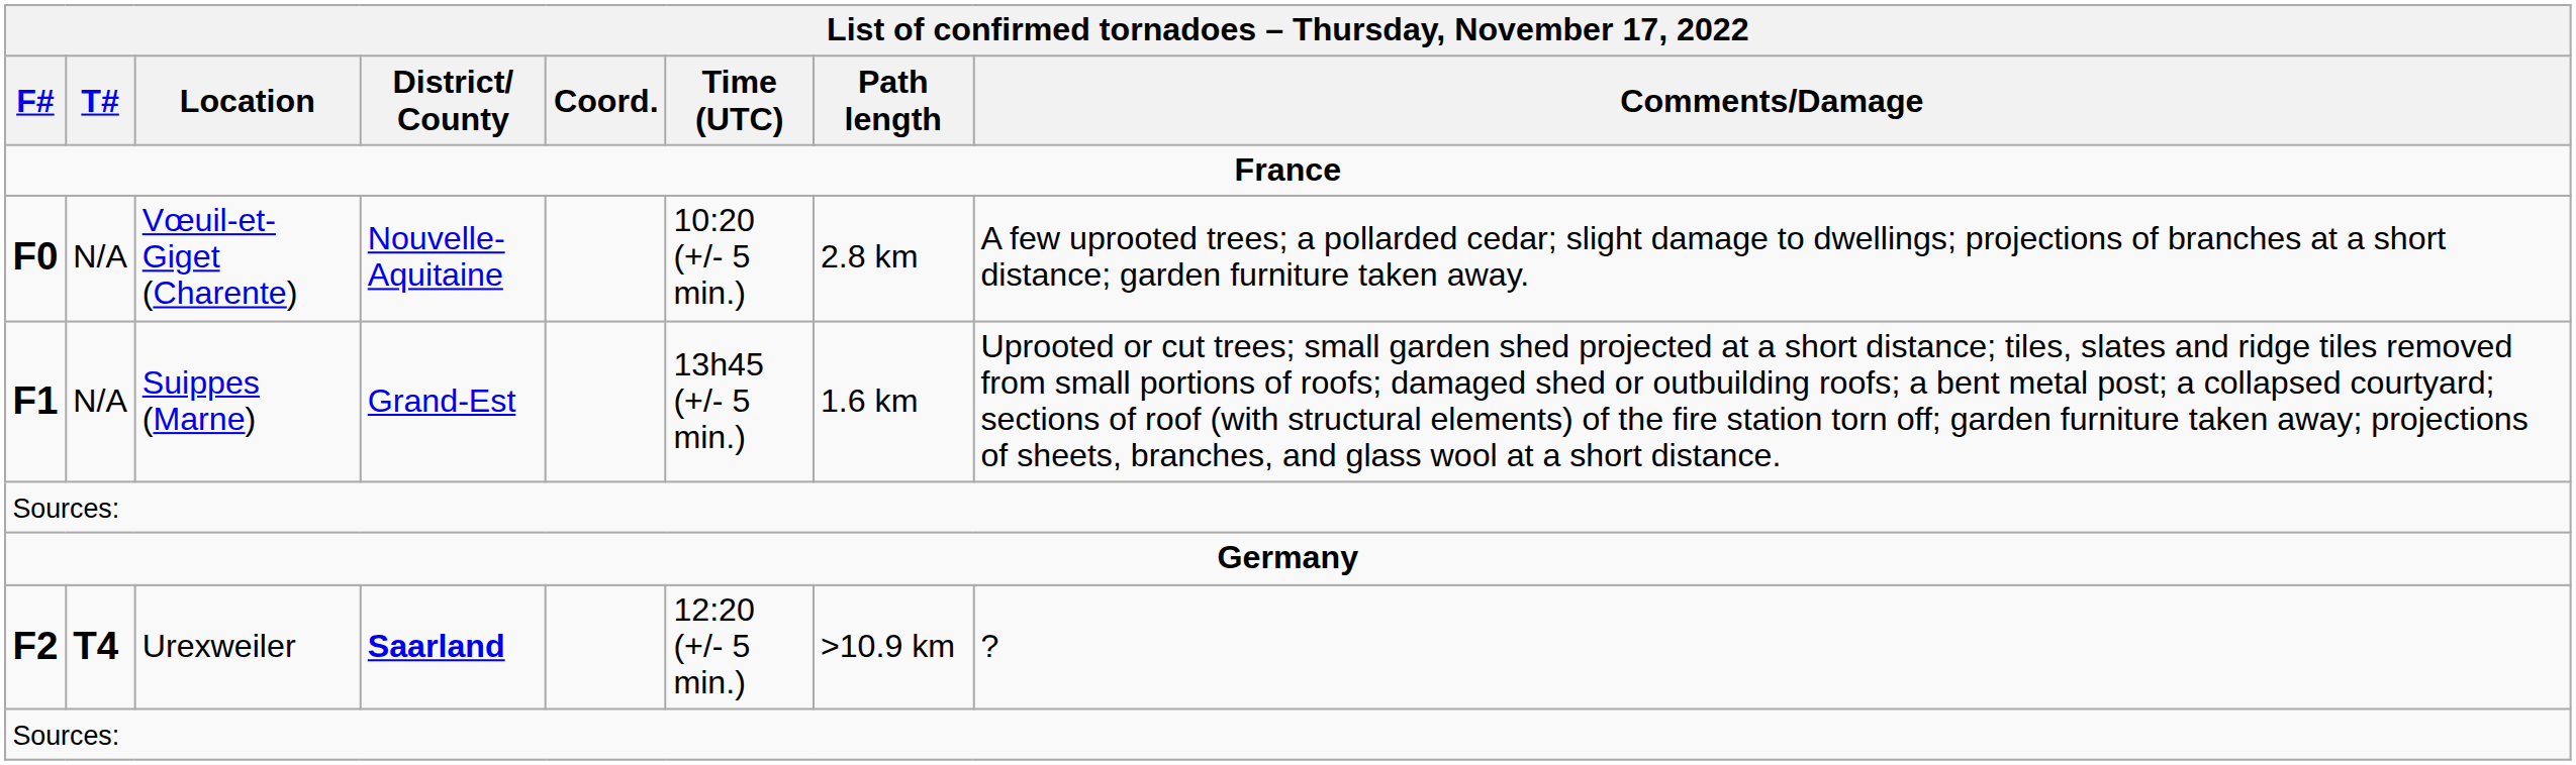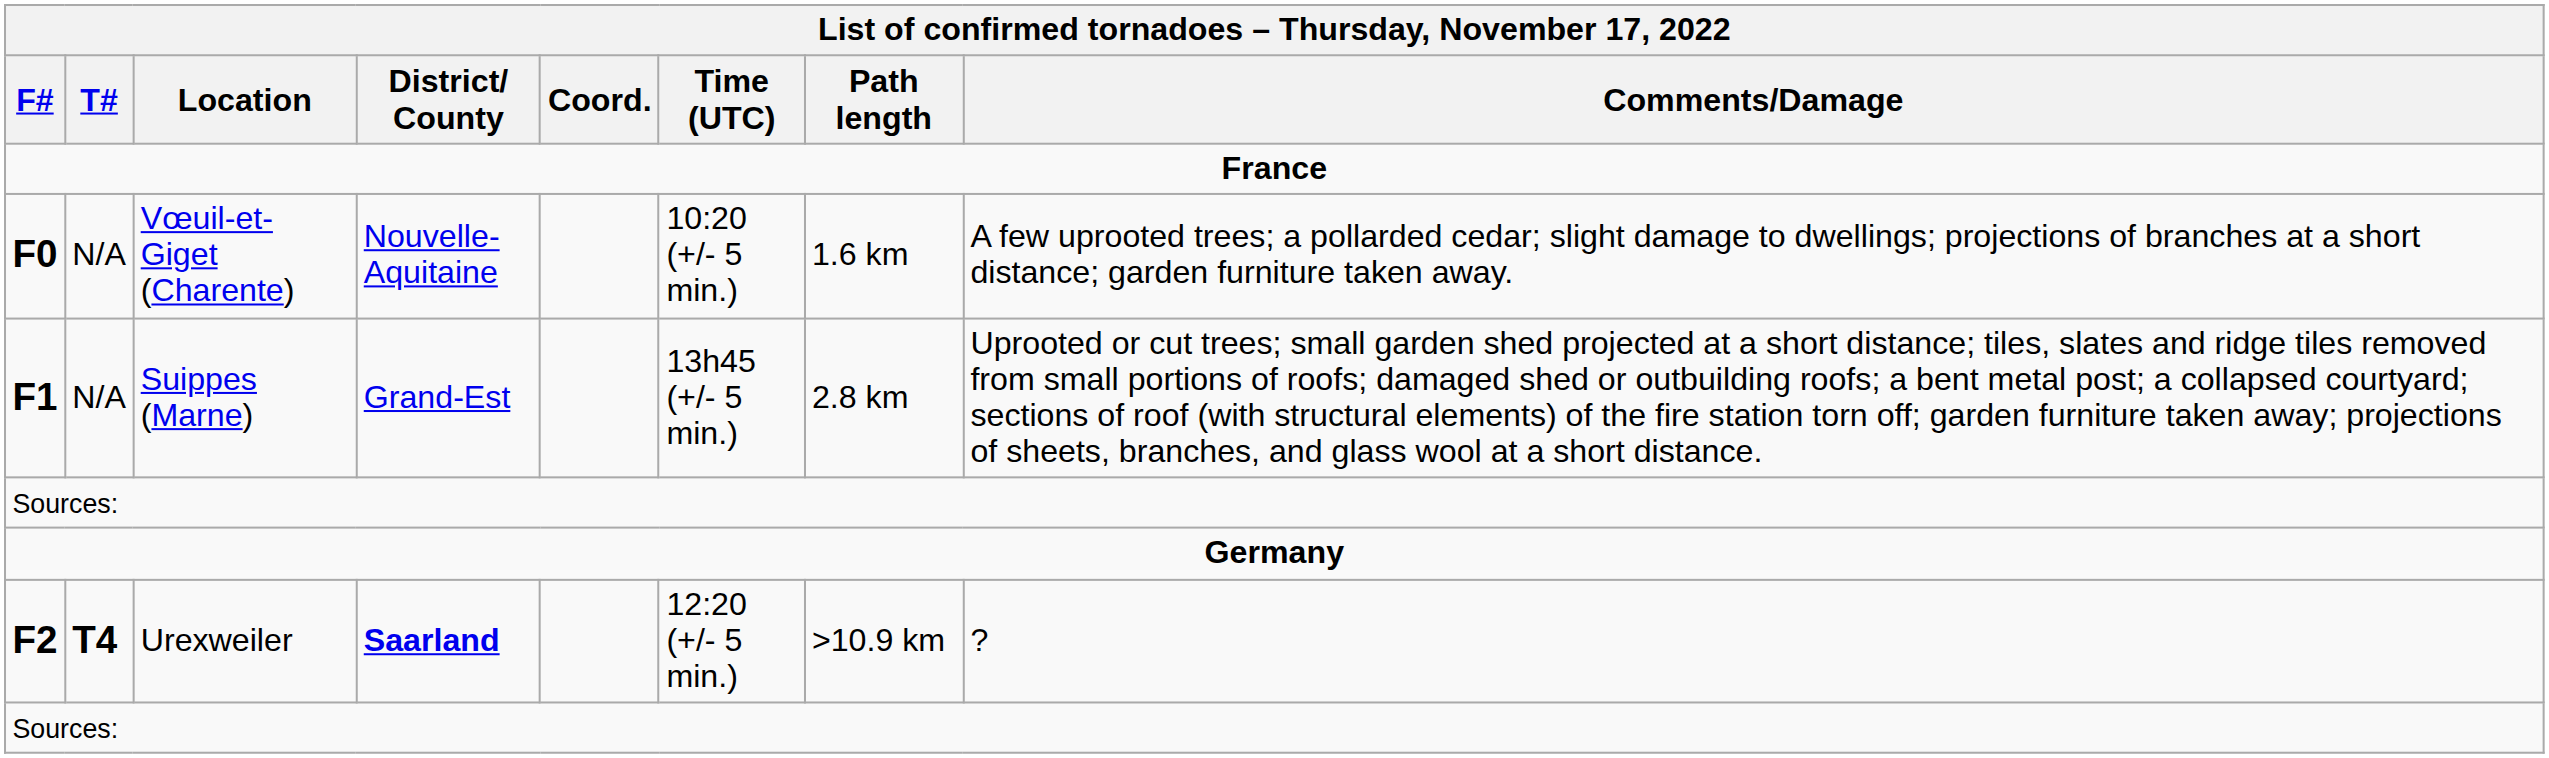F0 | Path length: 2.8 km -> 1.6 km
F1 | Path length: 1.6 km -> 2.8 km
